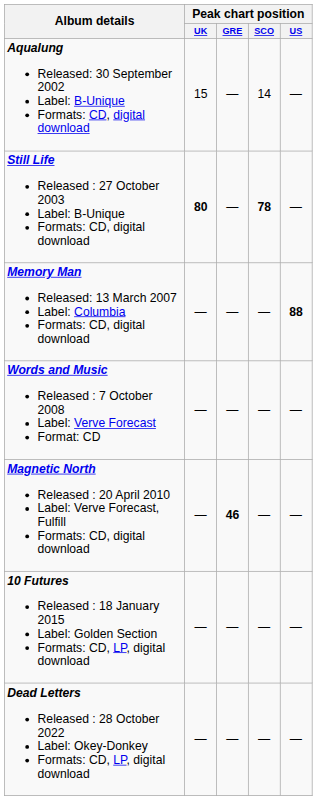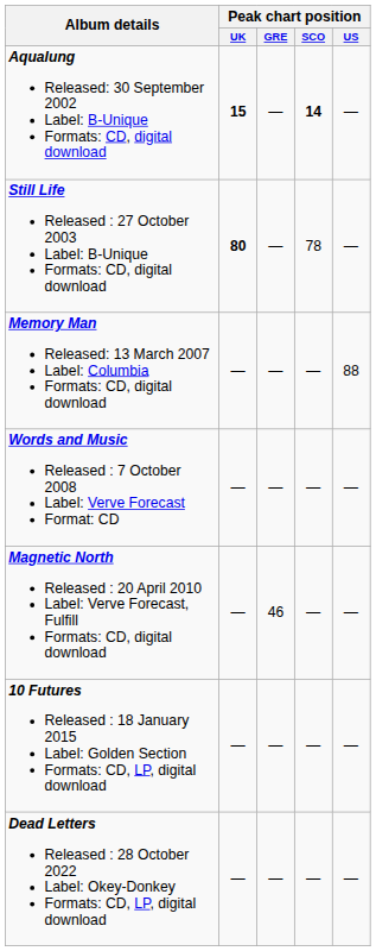row 3 | Peak chart position / UK: normal -> bold
row 3 | Peak chart position / SCO: normal -> bold
row 4 | Peak chart position / SCO: bold -> normal
row 5 | Peak chart position / US: bold -> normal
row 7 | Peak chart position / GRE: bold -> normal
